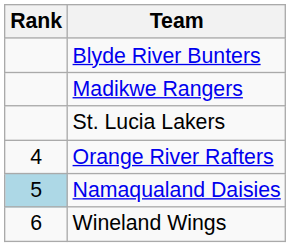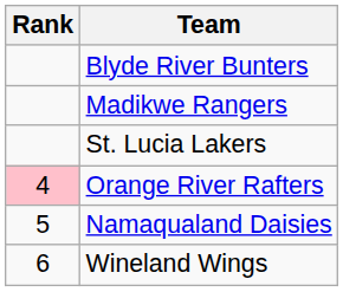Orange River Rafters | Rank: no background -> pink background
Namaqualand Daisies | Rank: lightblue background -> no background
